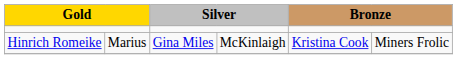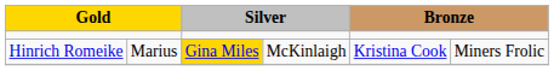Hinrich Romeike | column 3: no background -> gold background
